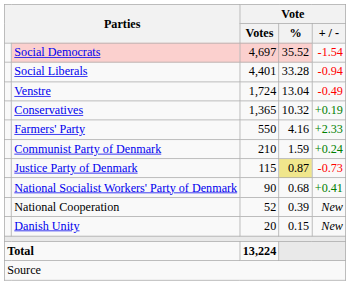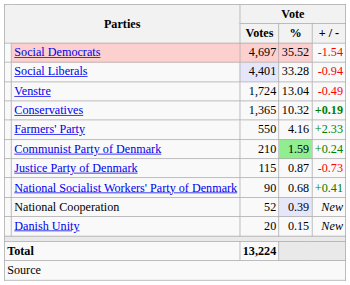Social Liberals | Vote / Votes: no background -> lavender background
Conservatives | Vote / + / -: normal -> bold
Communist Party of Denmark | Vote / %: no background -> lightgreen background
Justice Party of Denmark | Vote / %: khaki background -> no background
National Cooperation | Vote / %: no background -> lavender background
